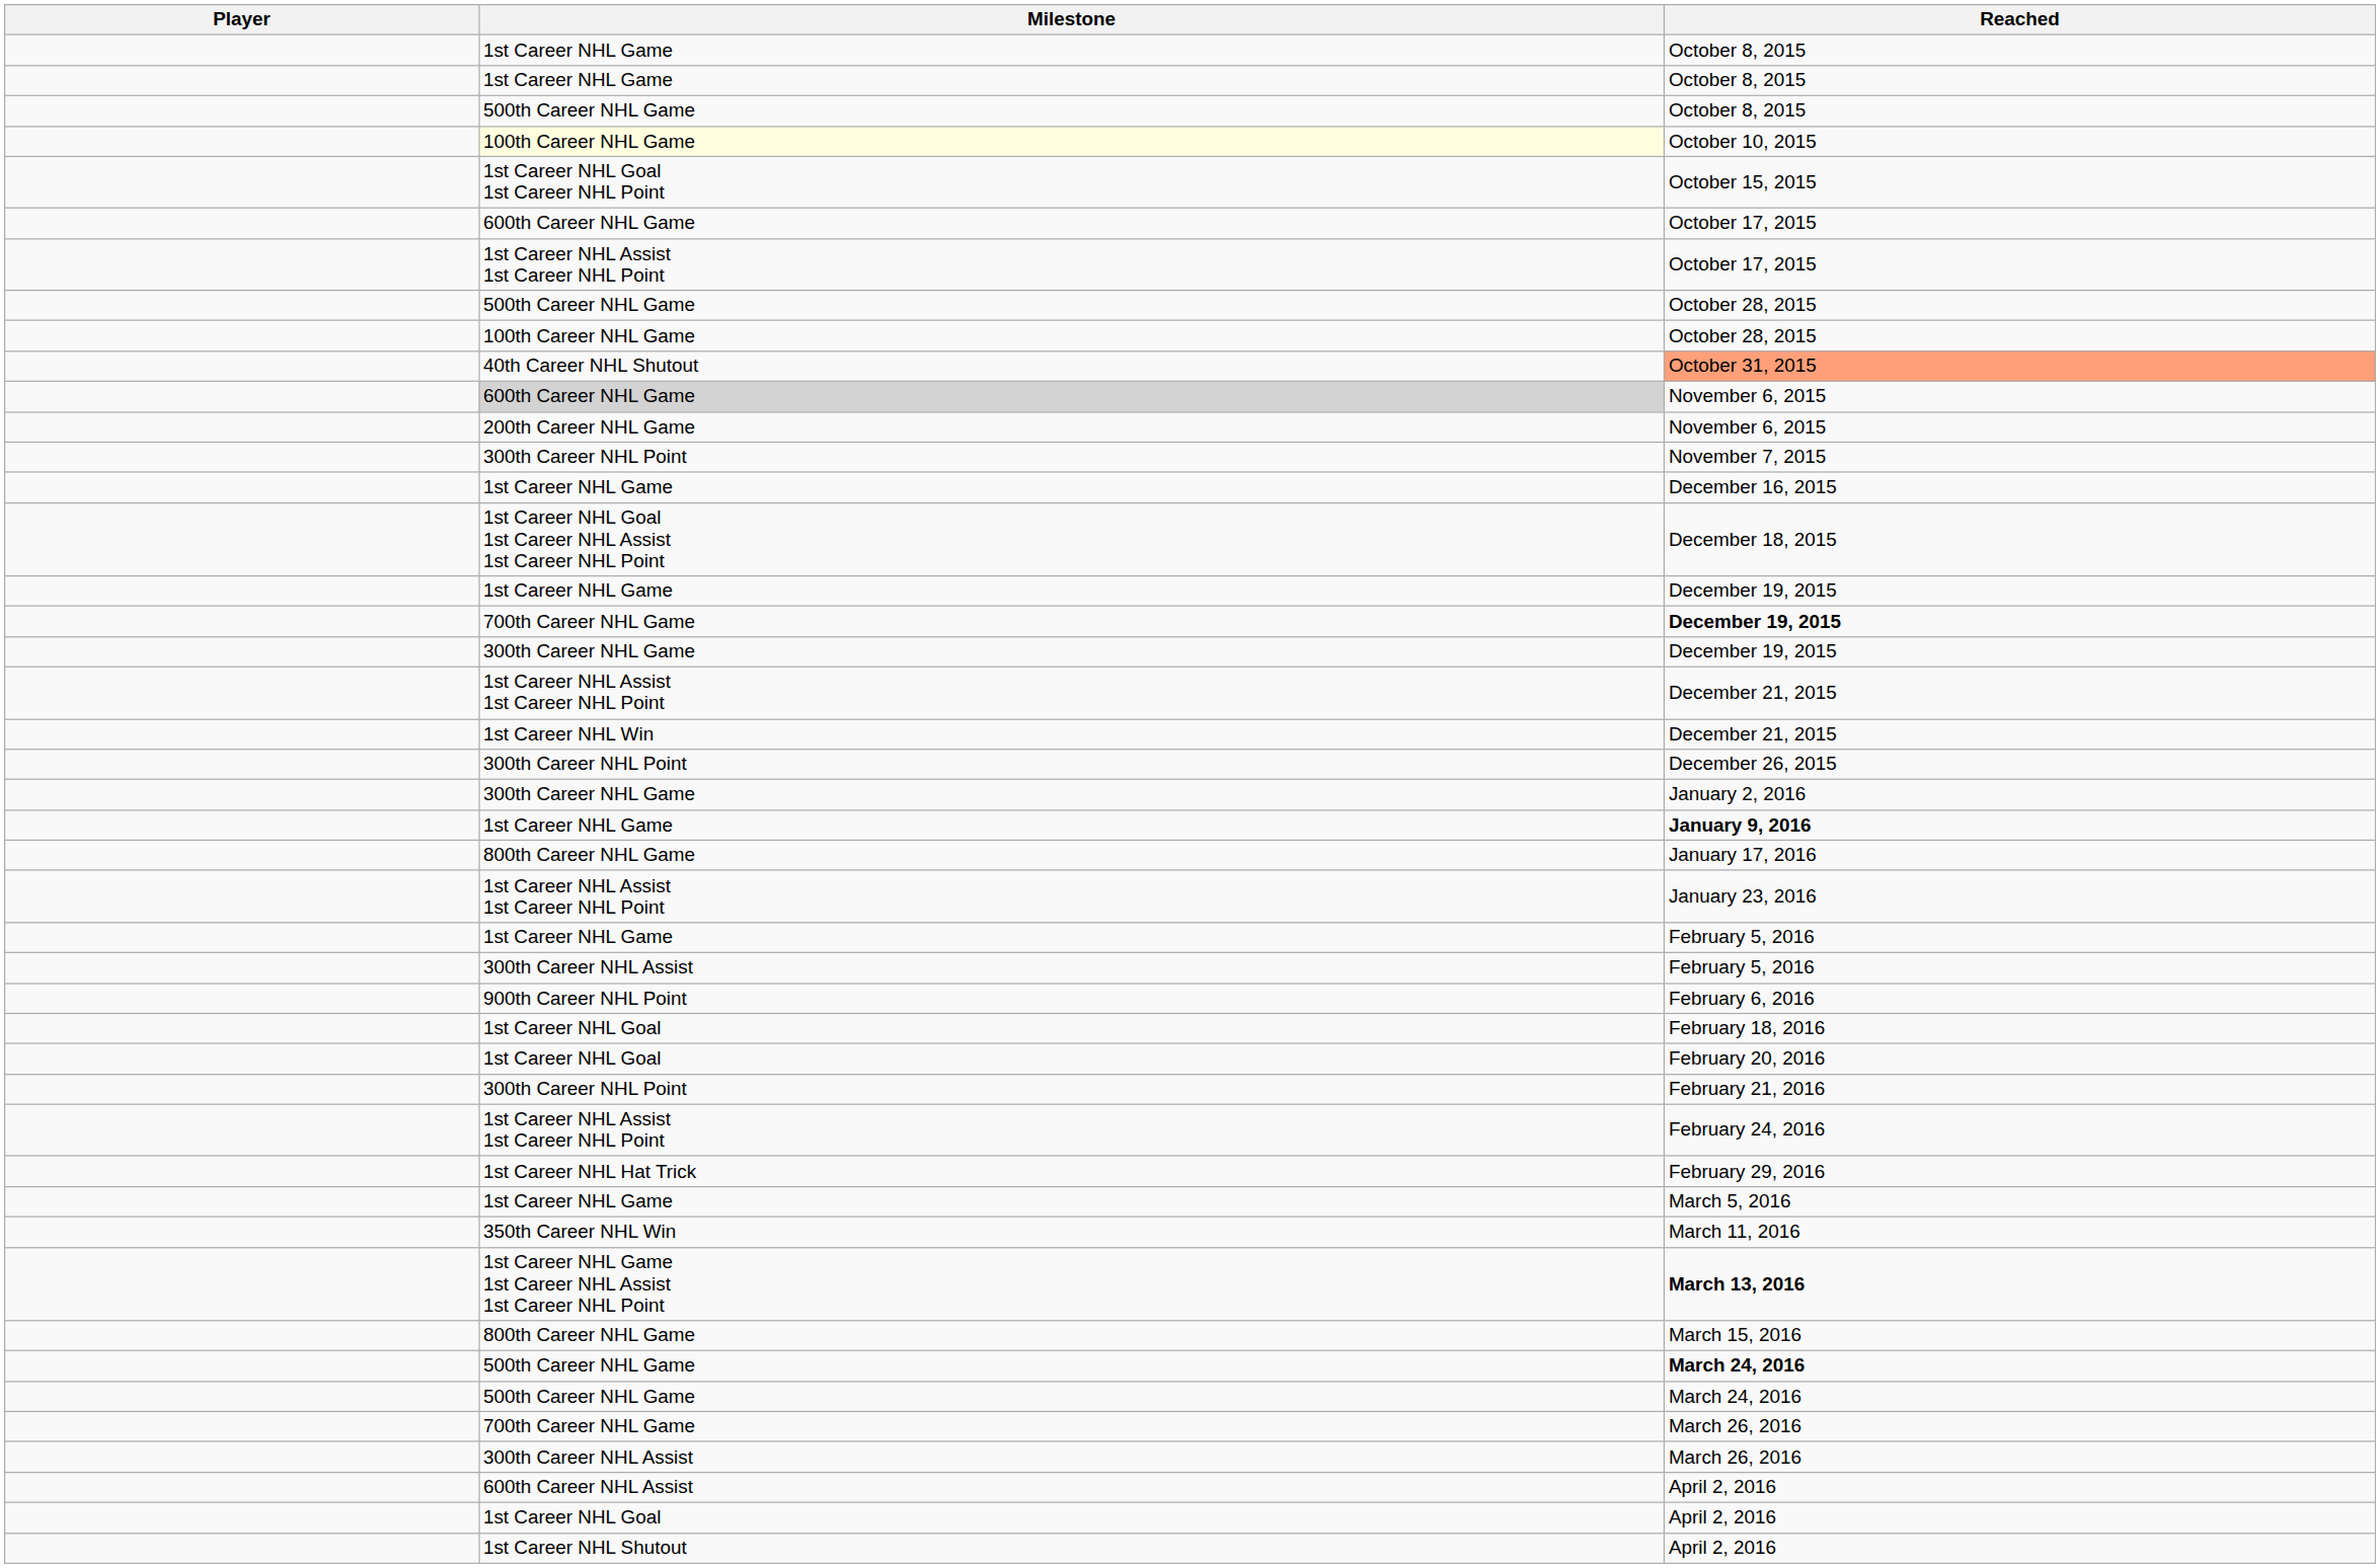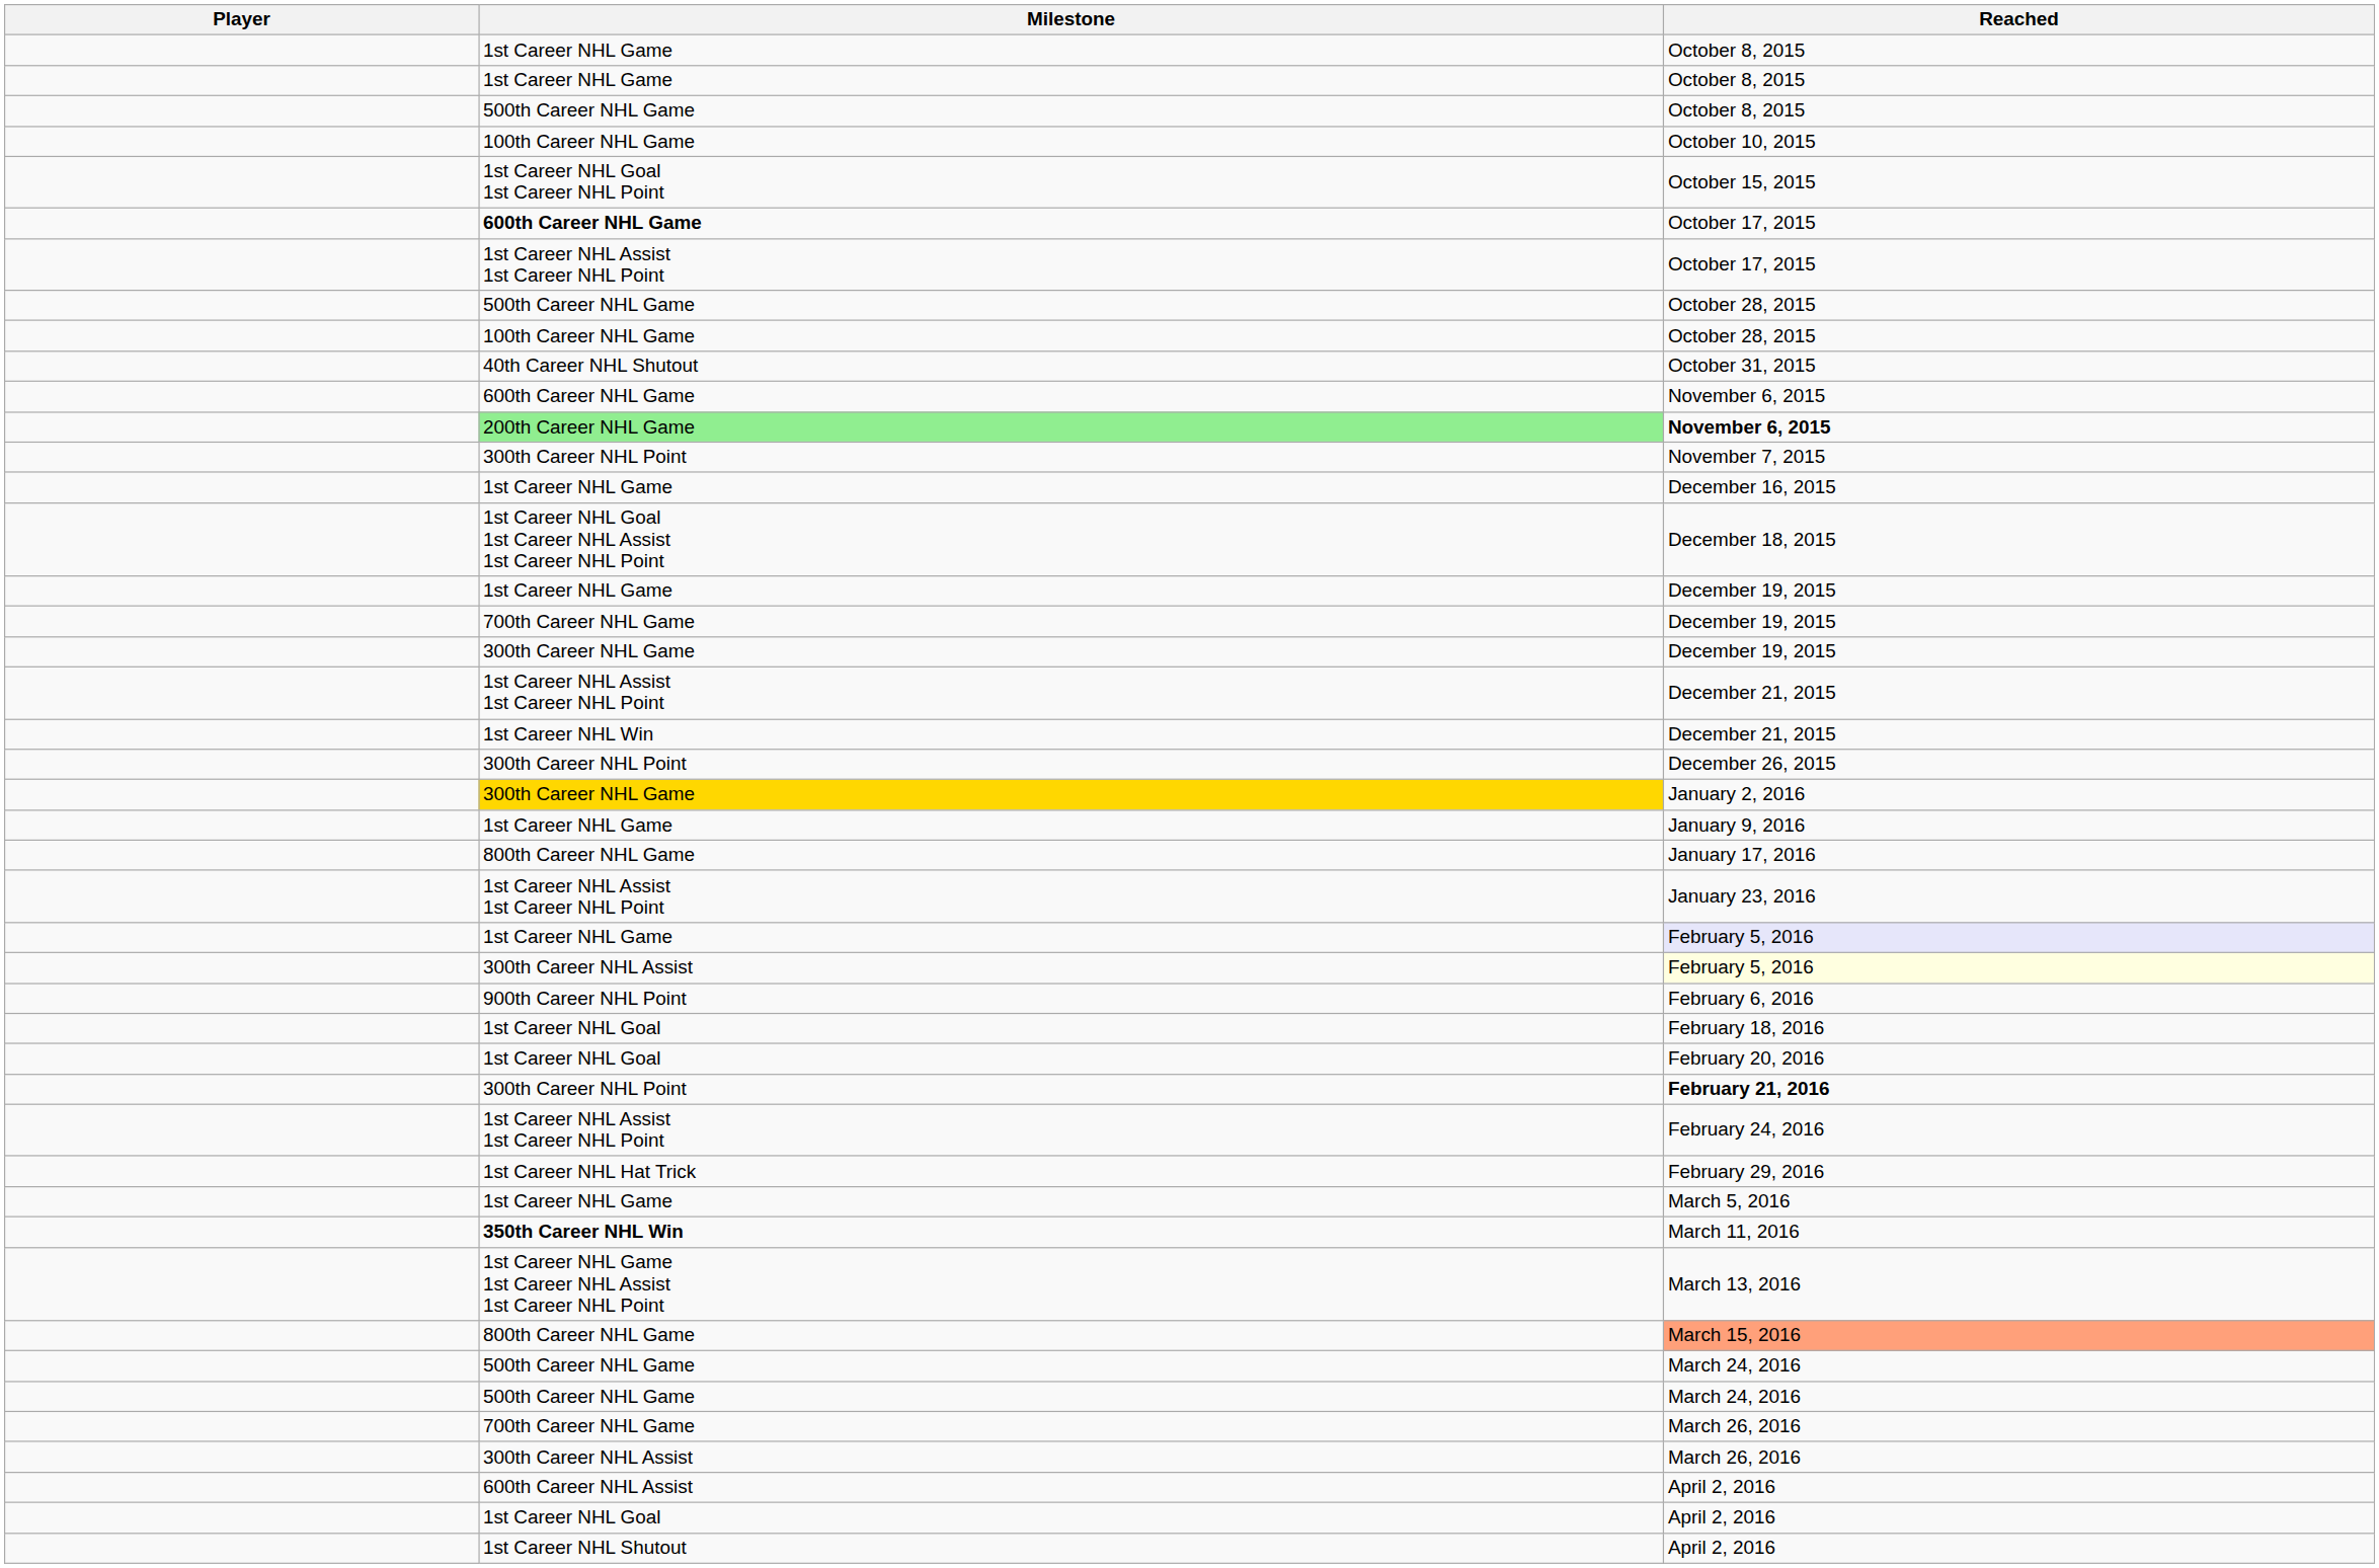row 5 | Milestone: lightyellow background -> no background
row 7 | Milestone: normal -> bold
row 11 | Reached: lightsalmon background -> no background
row 12 | Milestone: lightgrey background -> no background
row 13 | Milestone: no background -> lightgreen background
row 13 | Reached: normal -> bold
row 18 | Reached: bold -> normal
row 23 | Milestone: no background -> gold background
row 24 | Reached: bold -> normal
row 27 | Reached: no background -> lavender background
row 28 | Reached: no background -> lightyellow background
row 32 | Reached: normal -> bold
row 36 | Milestone: normal -> bold
row 37 | Reached: bold -> normal
row 38 | Reached: no background -> lightsalmon background
row 39 | Reached: bold -> normal
